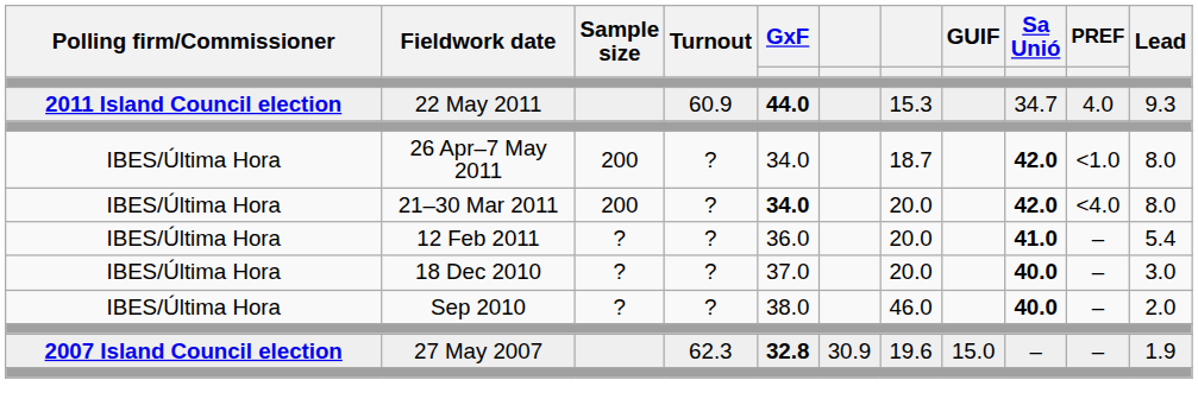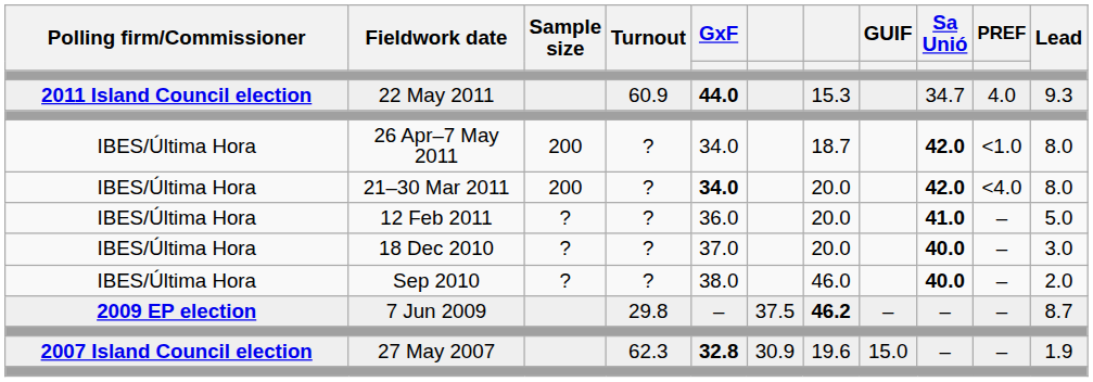12 Feb 2011 | Lead: 5.4 -> 5.0
+ row: 2009 EP election | 7 Jun 2009 | 29.8 | – | 37.5 | 46.2 | – | – | – | 8.7
